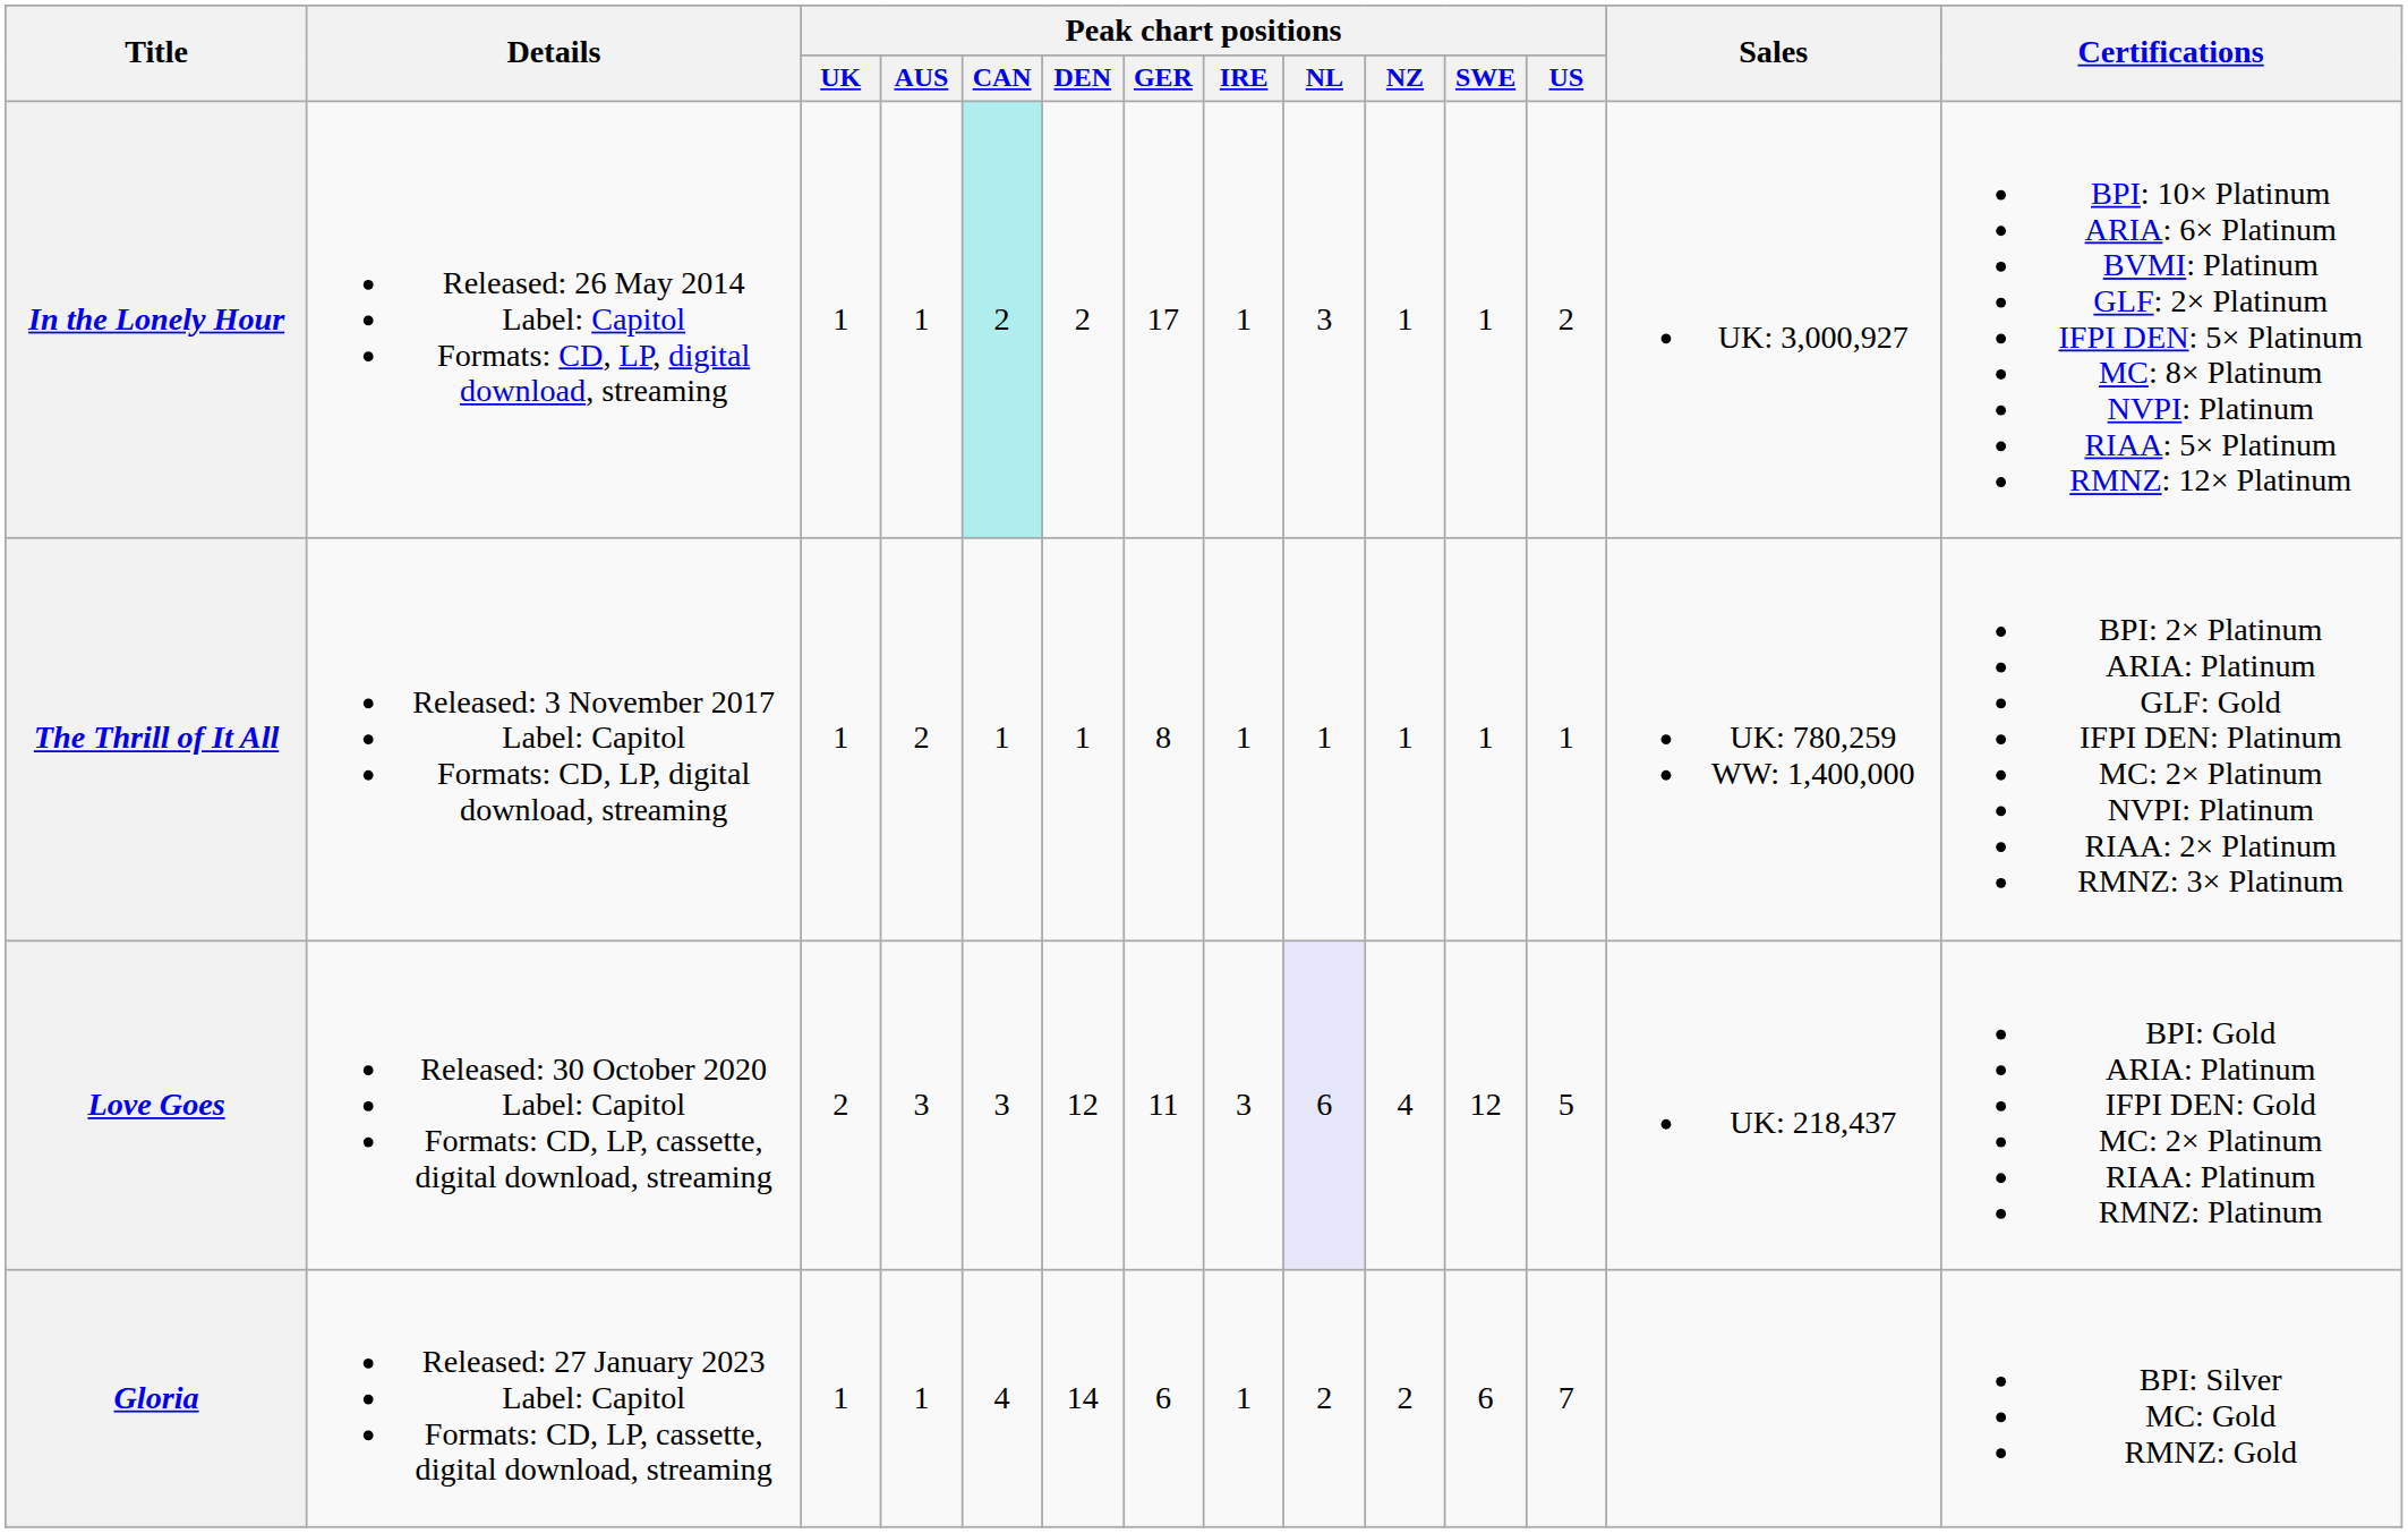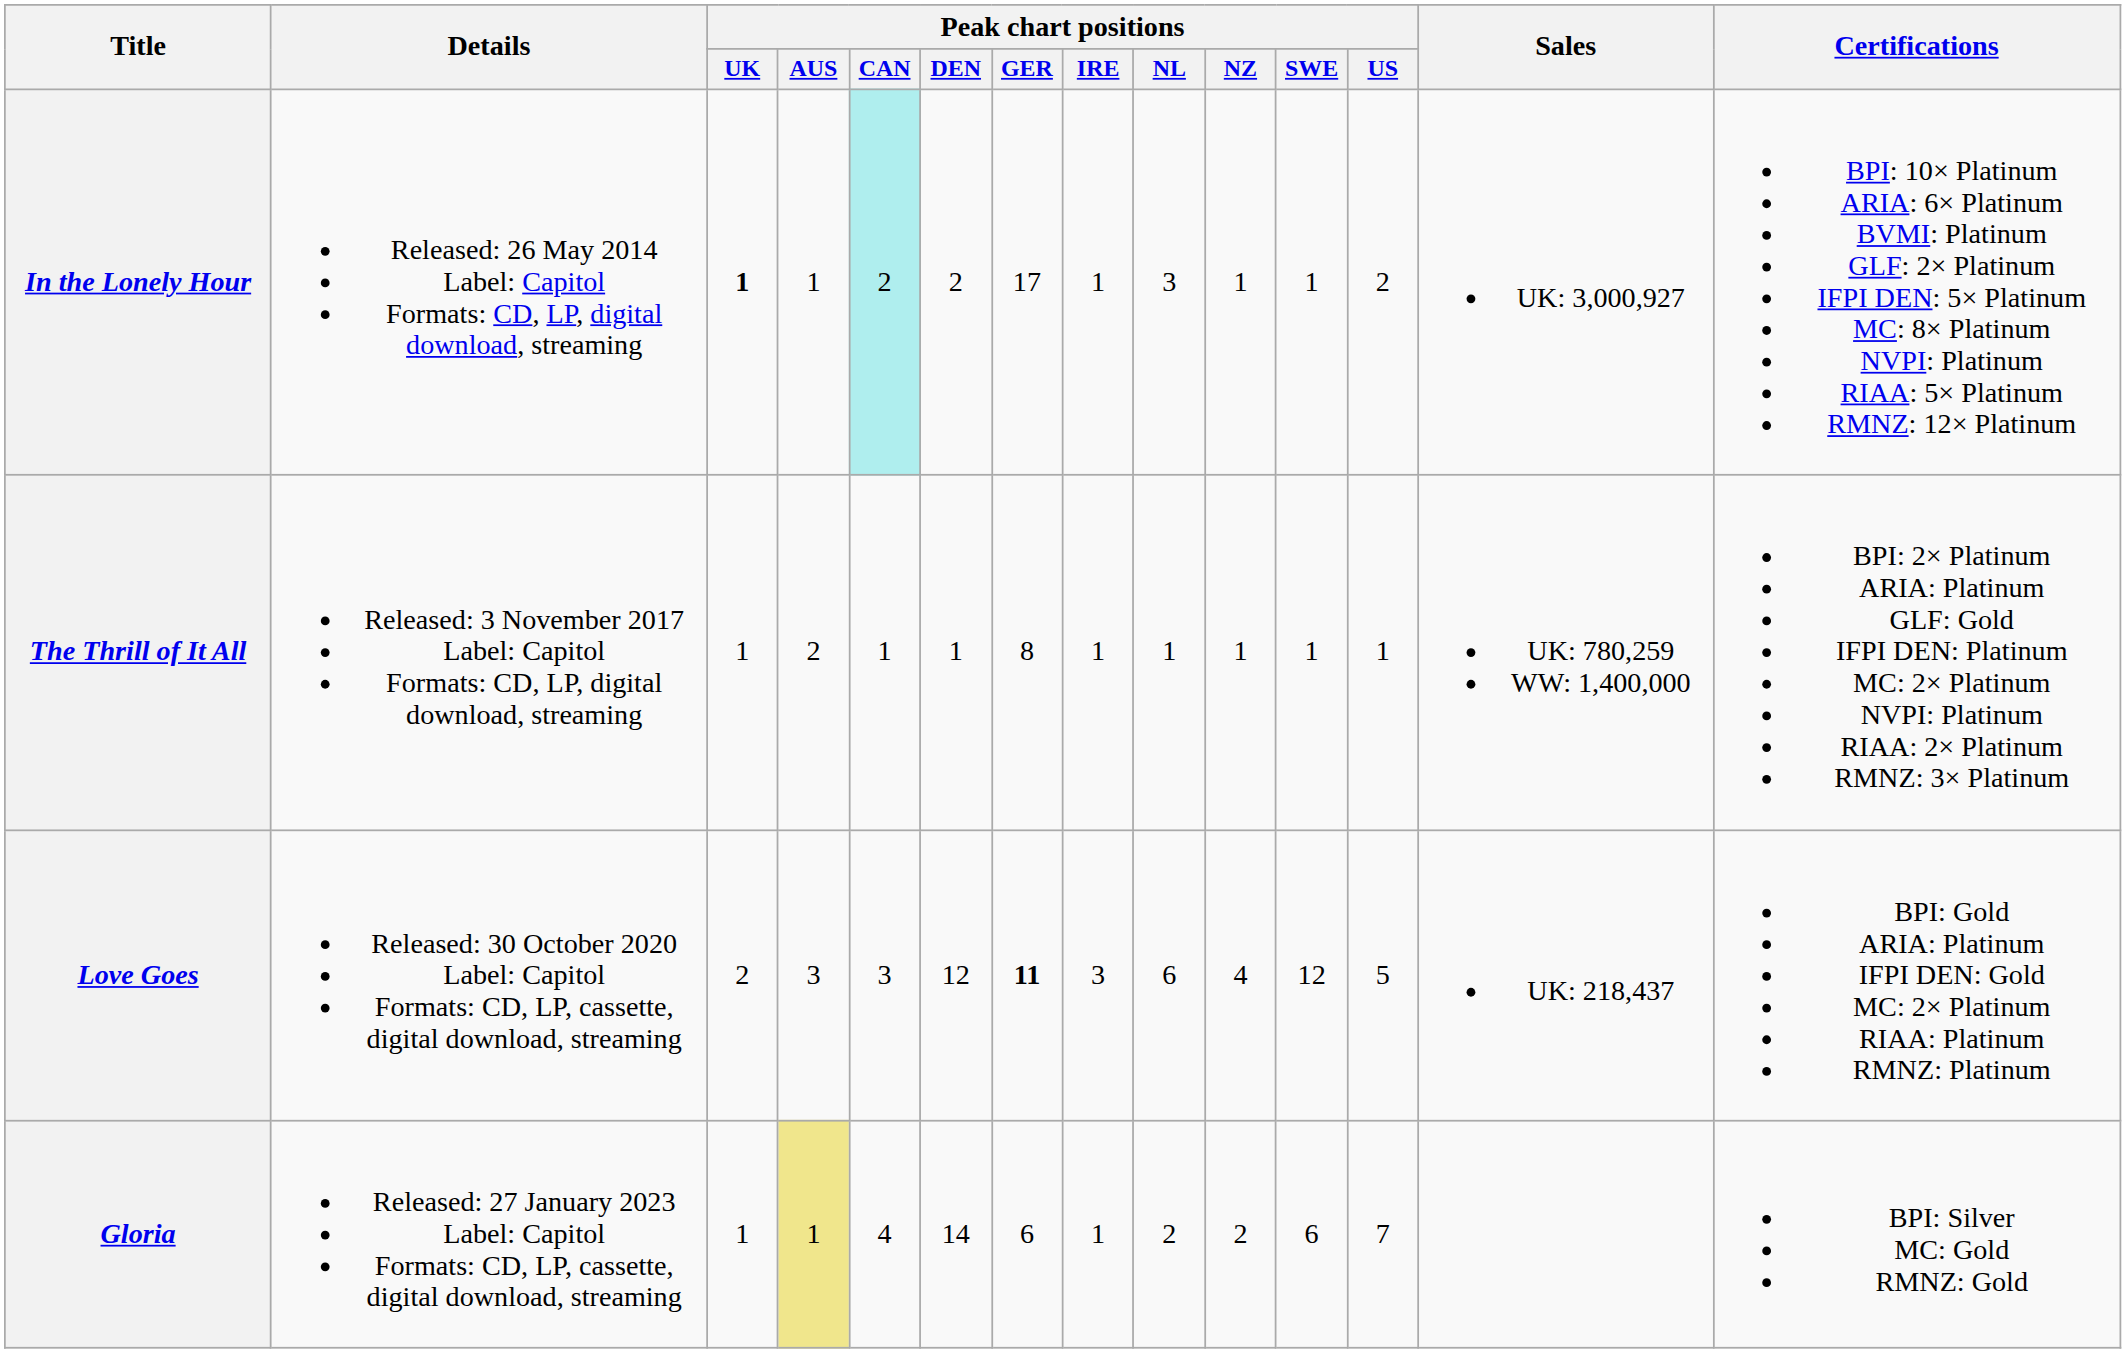In the Lonely Hour | Peak chart positions / UK: normal -> bold
Love Goes | Peak chart positions / GER: normal -> bold
Love Goes | Peak chart positions / NL: lavender background -> no background
Gloria | Peak chart positions / AUS: no background -> khaki background
